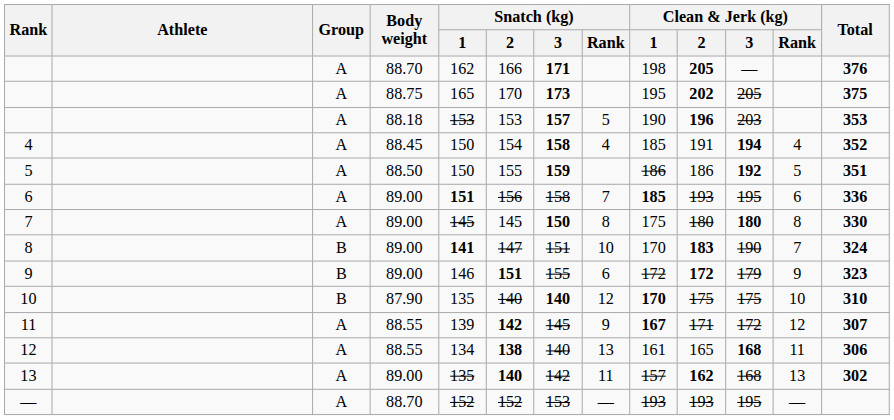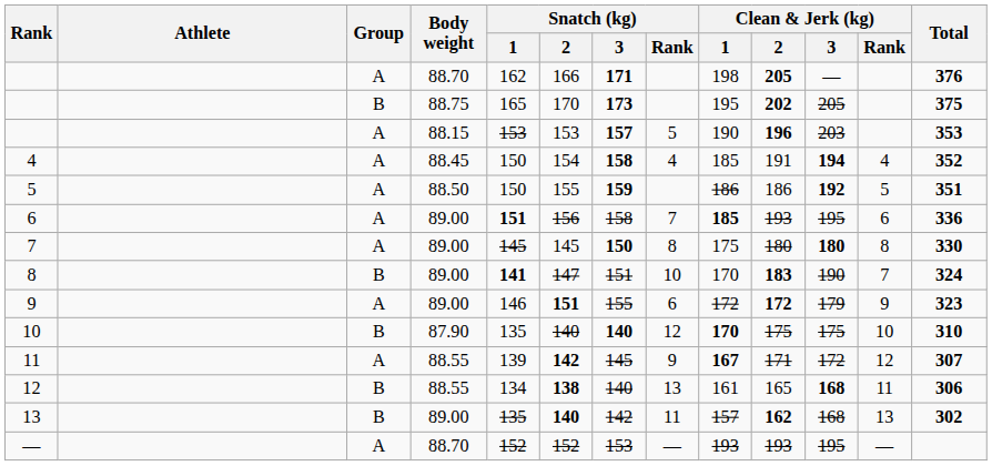row 4 | Group: A -> B
row 5 | Body weight: 88.18 -> 88.15
row 11 | Group: B -> A
row 14 | Group: A -> B
row 15 | Group: A -> B
